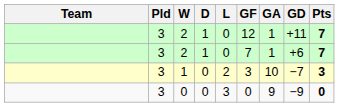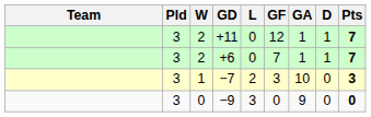columns swapped: D <-> GD
